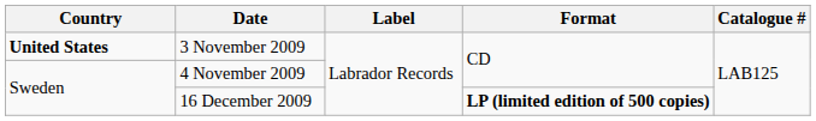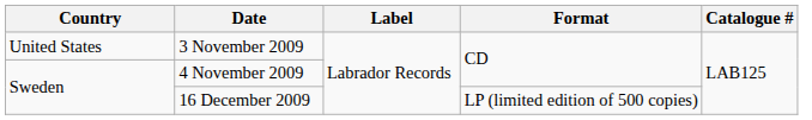3 November 2009 | Country: bold -> normal
16 December 2009 | Format: bold -> normal
